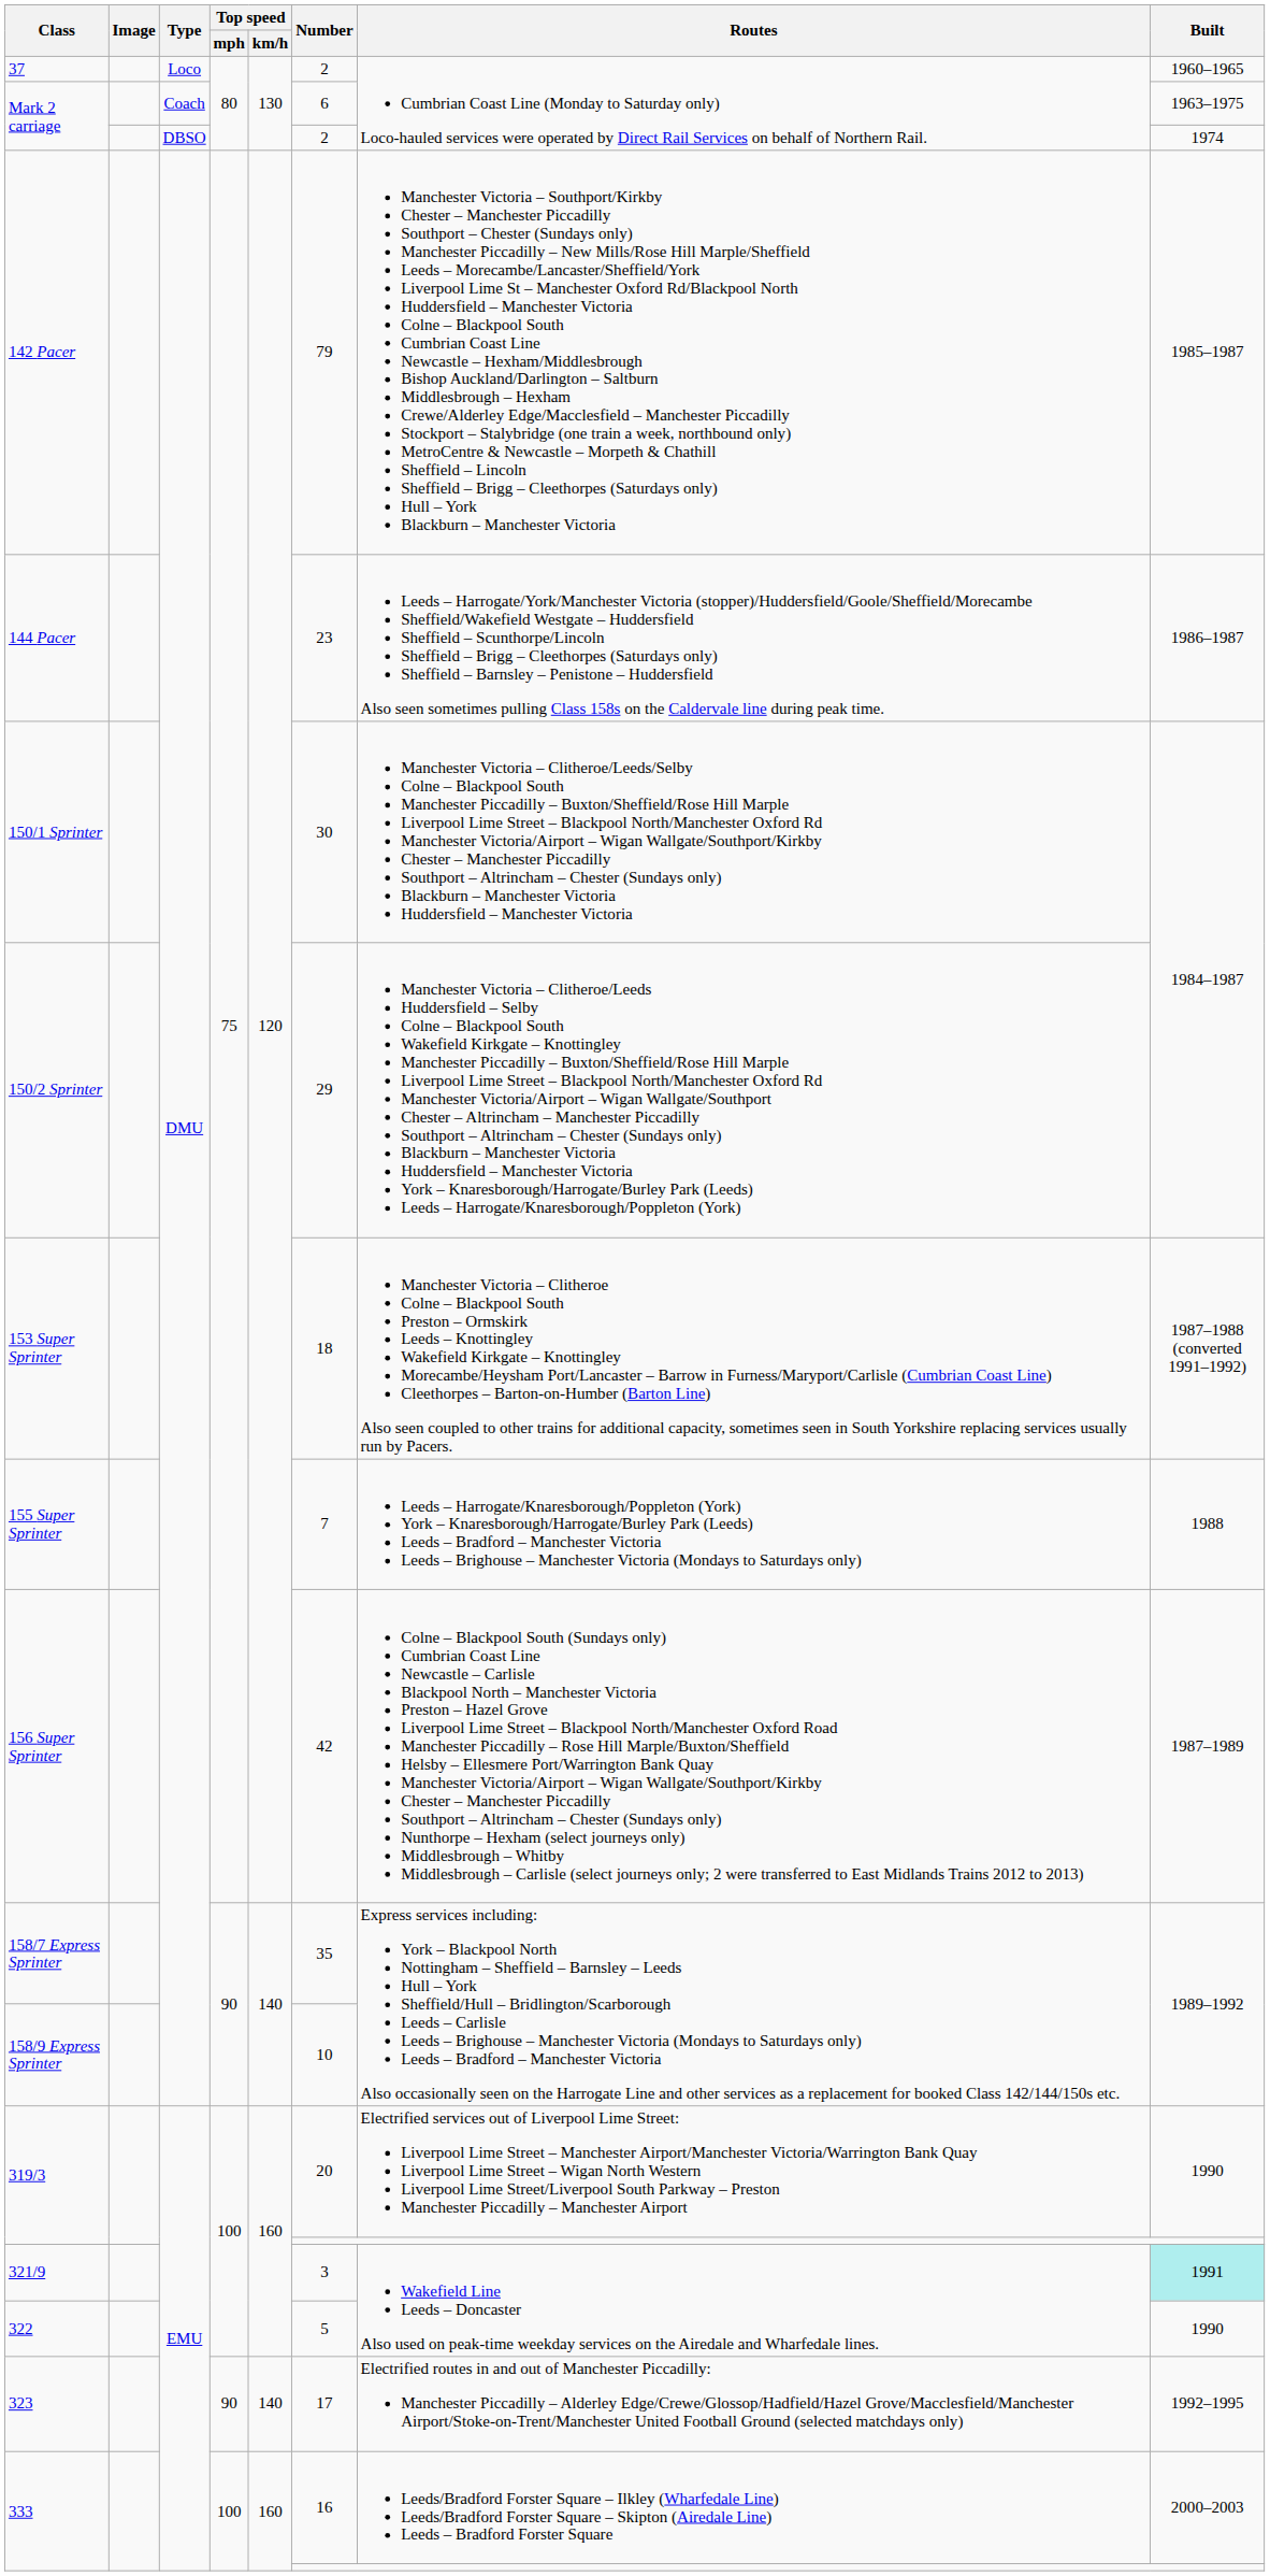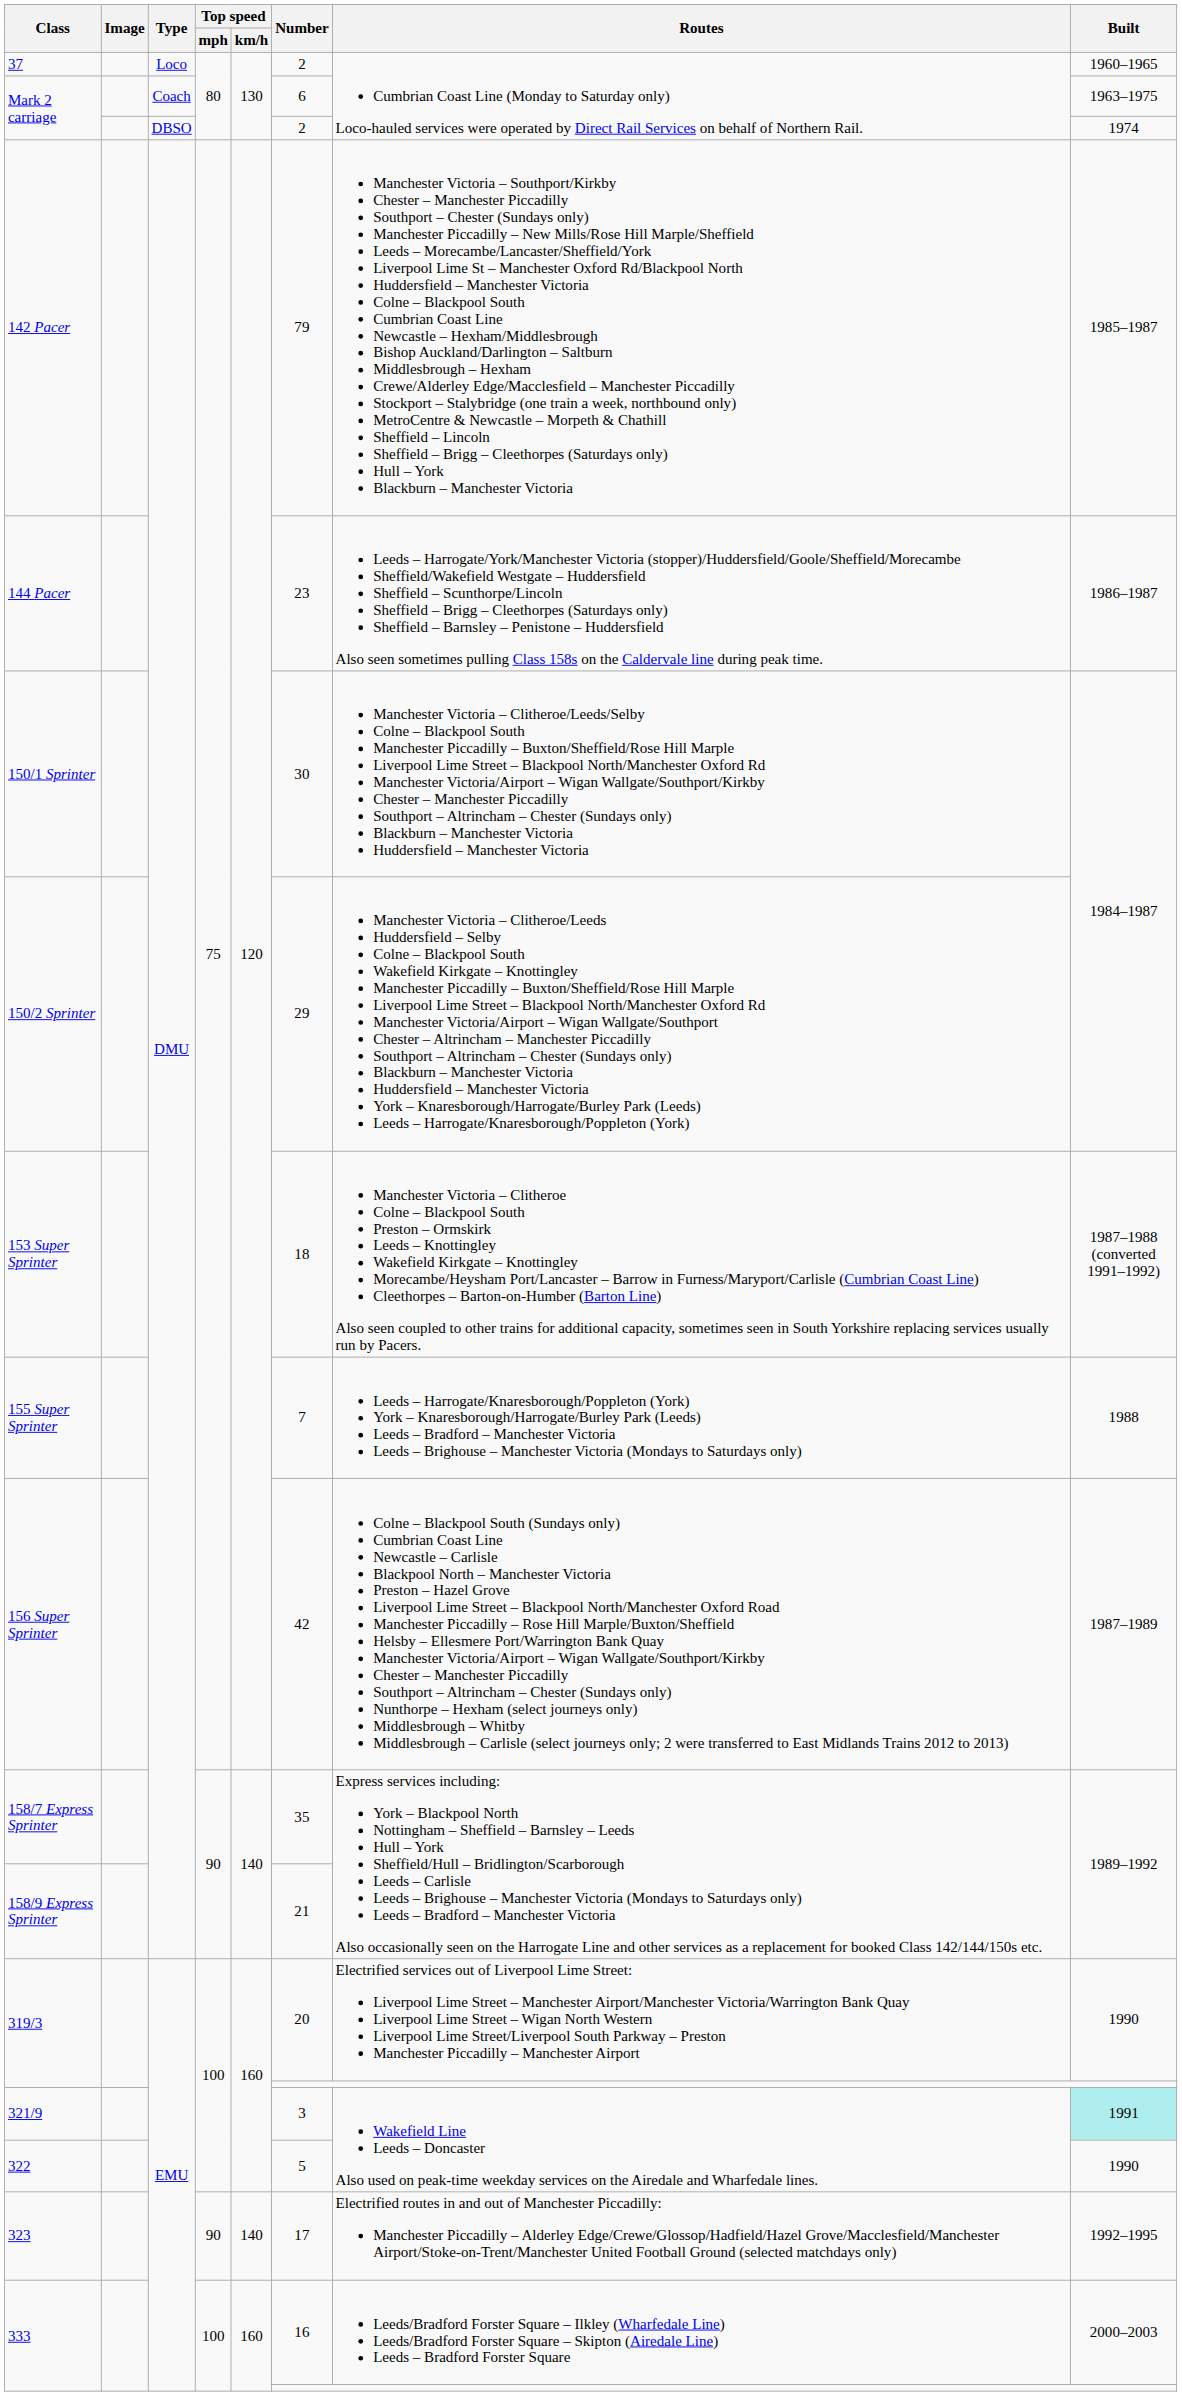158/9 Express Sprinter | Number: 10 -> 21
